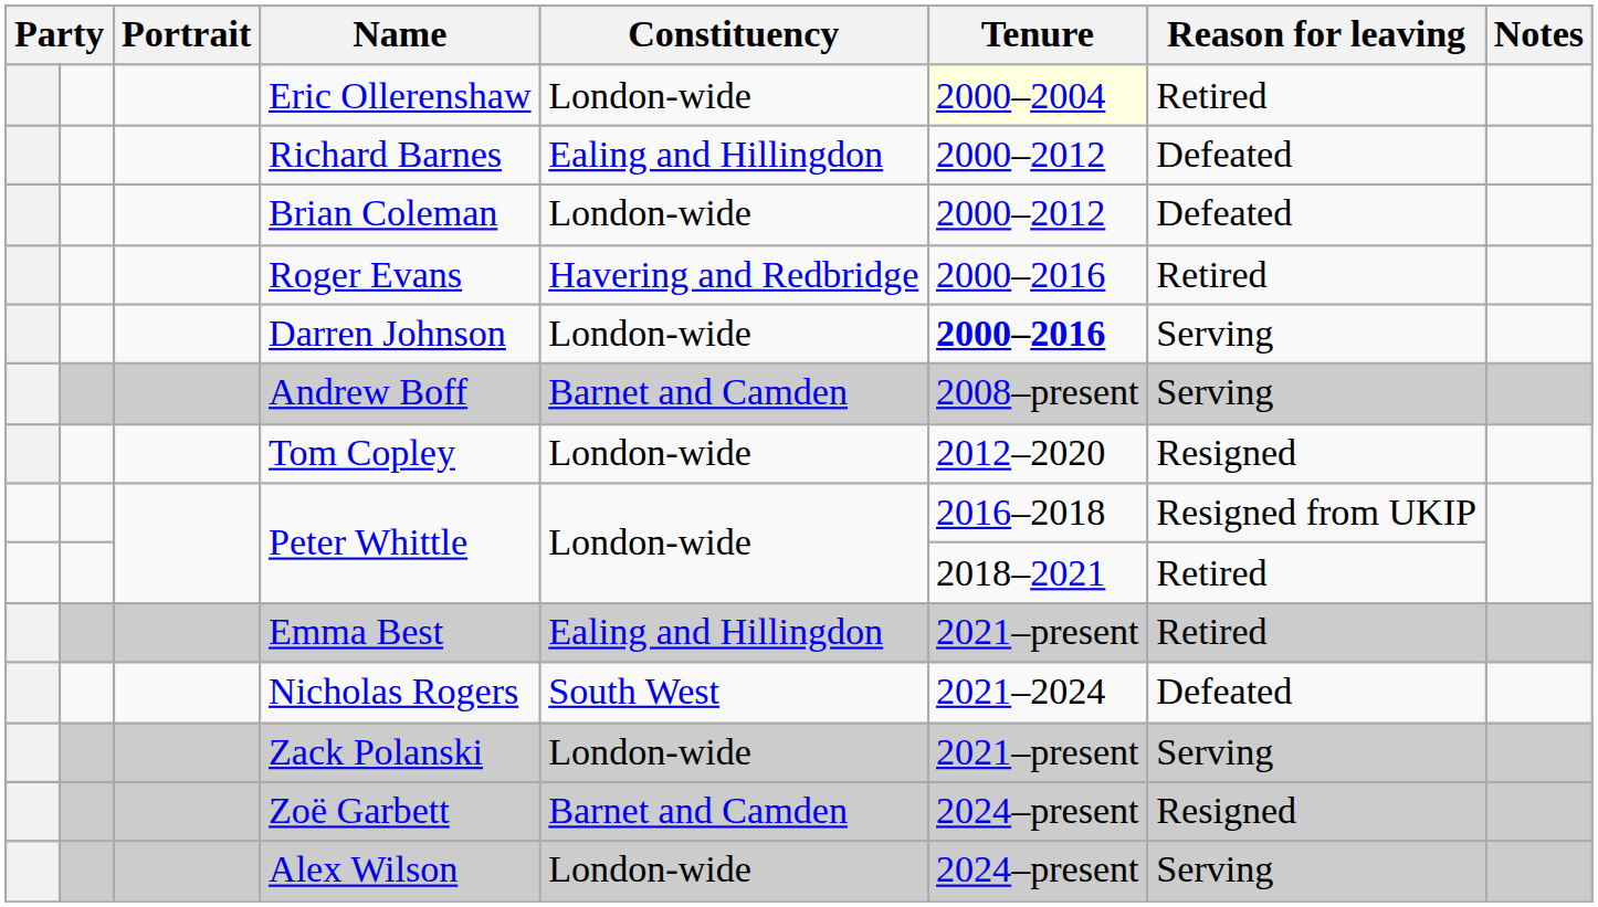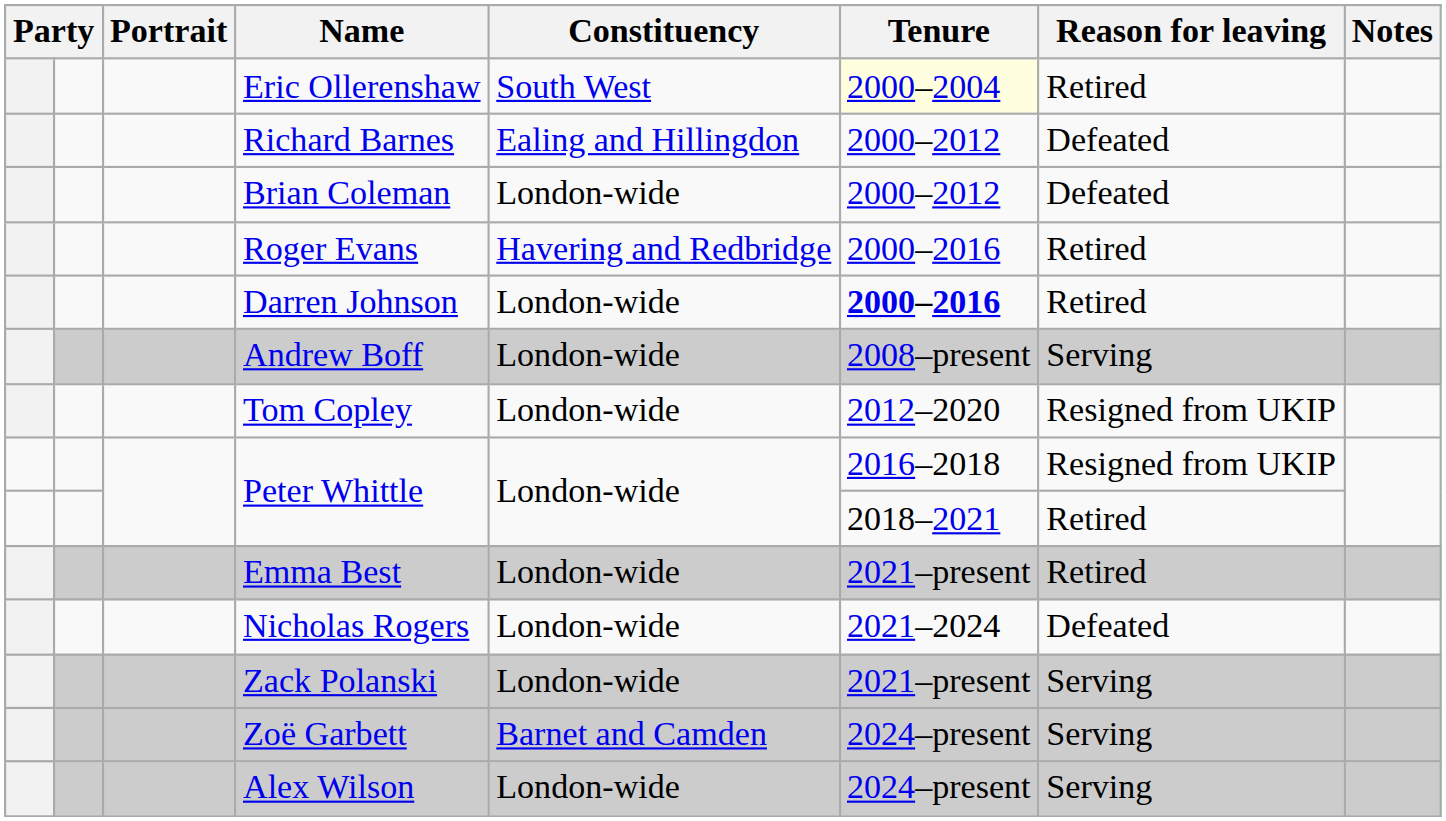Eric Ollerenshaw | Constituency: London-wide -> South West
Darren Johnson | Reason for leaving: Serving -> Retired
Andrew Boff | Constituency: Barnet and Camden -> London-wide
Tom Copley | Reason for leaving: Resigned -> Resigned from UKIP
Emma Best | Constituency: Ealing and Hillingdon -> London-wide
Nicholas Rogers | Constituency: South West -> London-wide
Zoë Garbett | Reason for leaving: Resigned -> Serving
